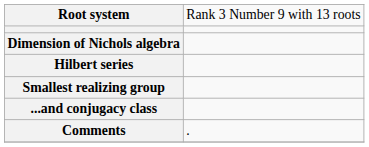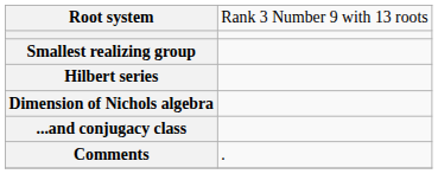row 3 | column 1: Dimension of Nichols algebra -> Smallest realizing group
row 5 | column 1: Smallest realizing group -> Dimension of Nichols algebra
